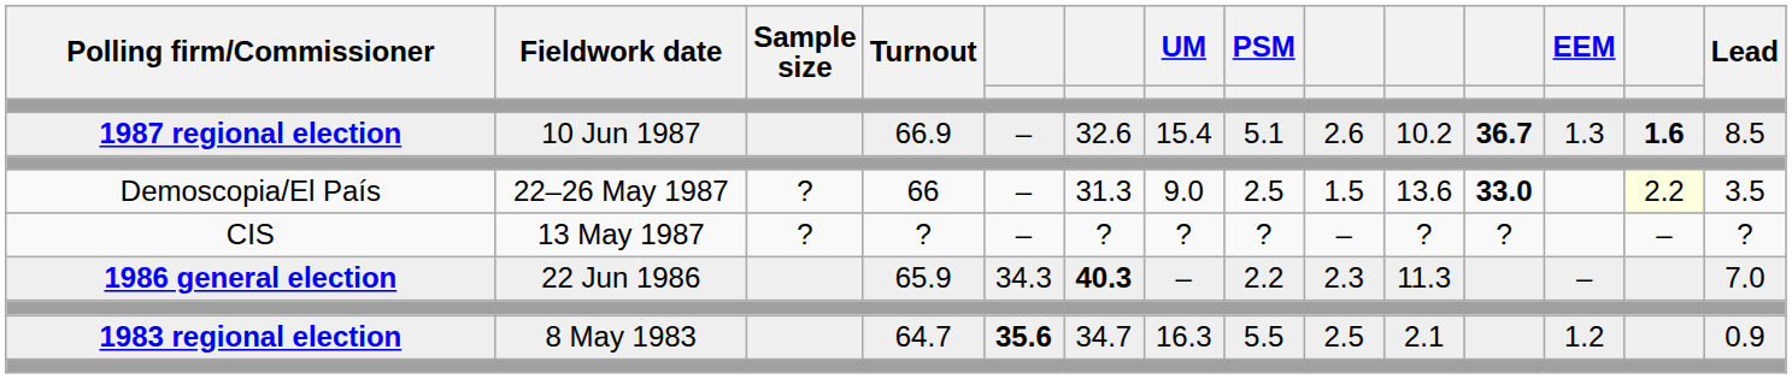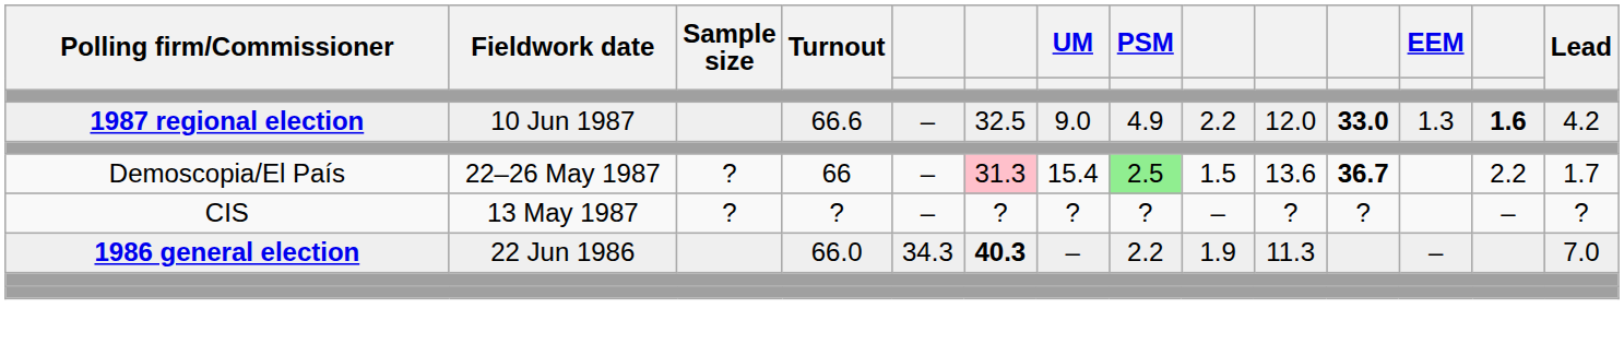1987 regional election | Turnout: 66.9 -> 66.6
1987 regional election | column 6: 32.6 -> 32.5
1987 regional election | UM: 15.4 -> 9.0
1987 regional election | PSM: 5.1 -> 4.9
1987 regional election | column 9: 2.6 -> 2.2
1987 regional election | column 10: 10.2 -> 12.0
1987 regional election | column 11: 36.7 -> 33.0
1987 regional election | Lead: 8.5 -> 4.2
Demoscopia/El País | column 6: no background -> pink background
Demoscopia/El País | UM: 9.0 -> 15.4
Demoscopia/El País | PSM: no background -> lightgreen background
Demoscopia/El País | column 11: 33.0 -> 36.7
Demoscopia/El País | column 13: lightyellow background -> no background
Demoscopia/El País | Lead: 3.5 -> 1.7
1986 general election | Turnout: 65.9 -> 66.0
1986 general election | column 9: 2.3 -> 1.9
- row: 1983 regional election | 8 May 1983 | 64.7 | 35.6 | 34.7 | 16.3 | 5.5 | 2.5 | 2.1 | 1.2 | 0.9
